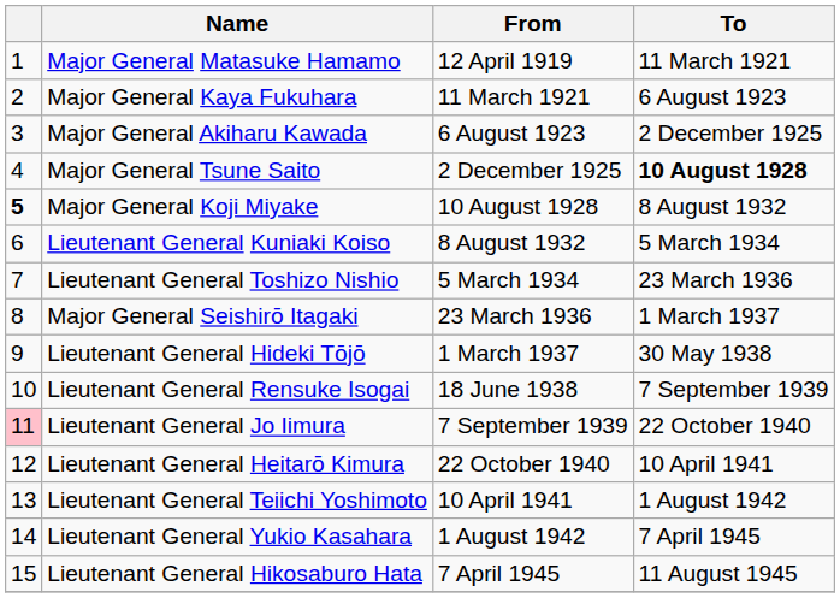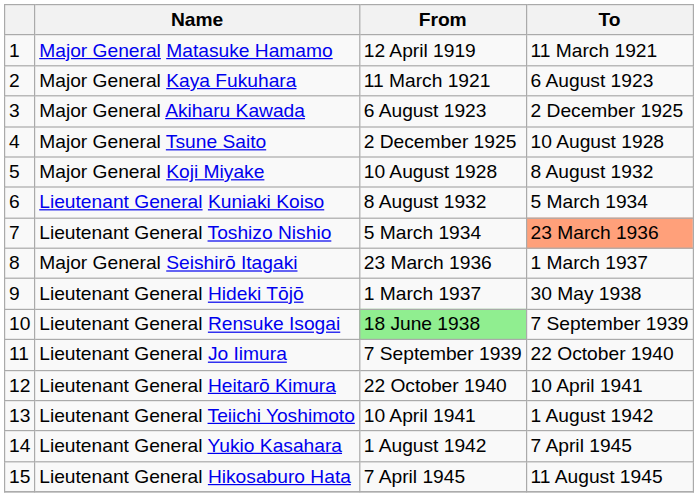Major General Tsune Saito | To: bold -> normal
Major General Koji Miyake | column 1: bold -> normal
Lieutenant General Toshizo Nishio | To: no background -> lightsalmon background
Lieutenant General Rensuke Isogai | From: no background -> lightgreen background
Lieutenant General Jo Iimura | column 1: pink background -> no background
